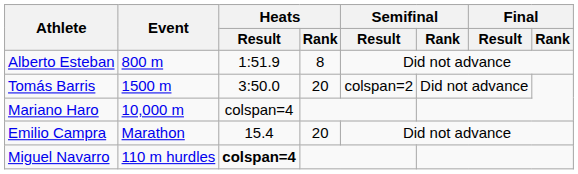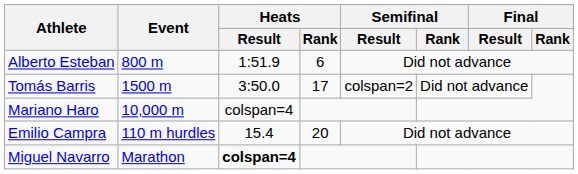Alberto Esteban | Heats / Rank: 8 -> 6
Tomás Barris | Heats / Rank: 20 -> 17
Emilio Campra | Event: Marathon -> 110 m hurdles
Miguel Navarro | Event: 110 m hurdles -> Marathon
